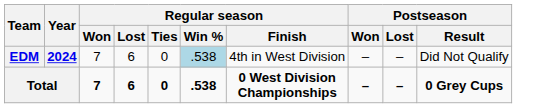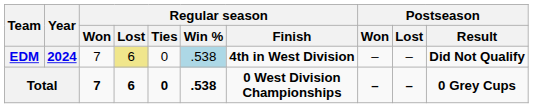EDM | Regular season / Lost: no background -> khaki background
EDM | Regular season / Finish: normal -> bold
EDM | Postseason / Result: normal -> bold
